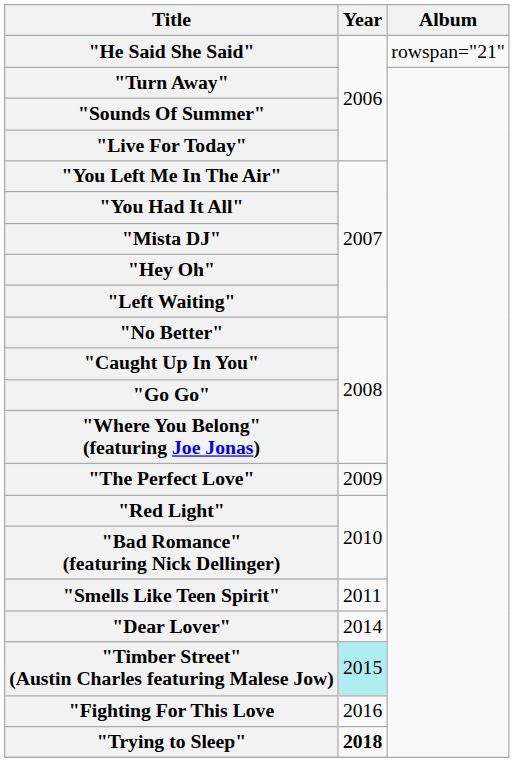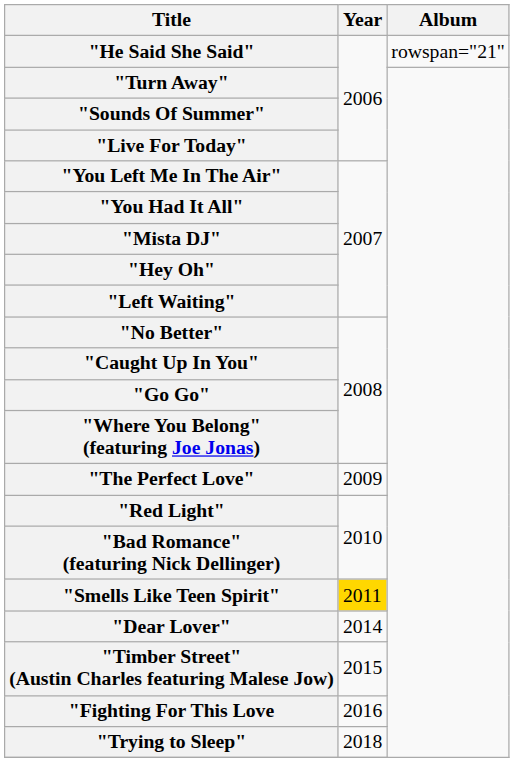"Smells Like Teen Spirit" | Year: no background -> gold background
"Timber Street" (Austin Charles featuring Malese Jow) | Year: paleturquoise background -> no background
"Trying to Sleep" | Year: bold -> normal
